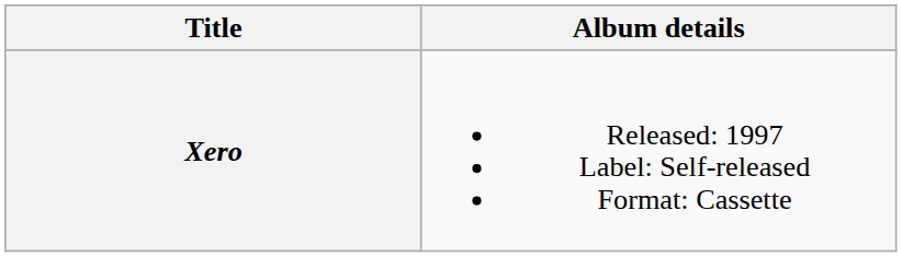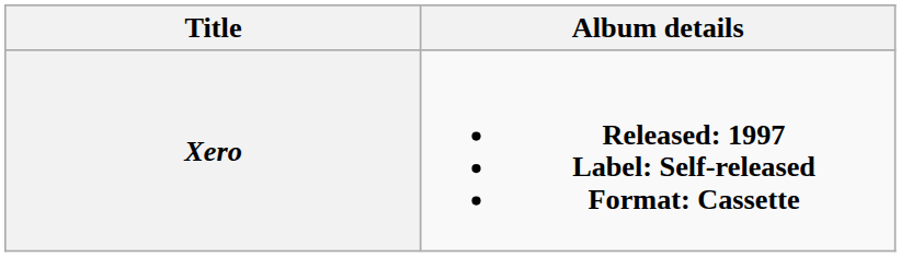Xero | Album details: normal -> bold
